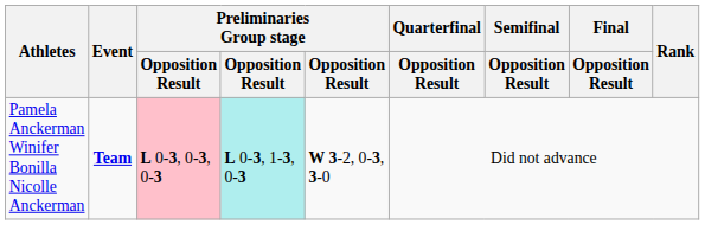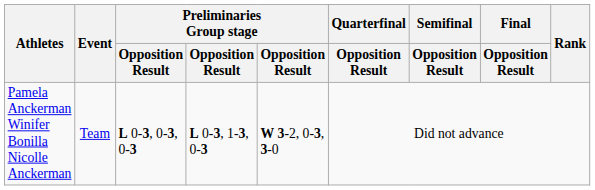Pamela Anckerman Winifer Bonilla Nicolle Anckerman | Event: bold -> normal
Pamela Anckerman Winifer Bonilla Nicolle Anckerman | column 3: pink background -> no background
Pamela Anckerman Winifer Bonilla Nicolle Anckerman | column 4: paleturquoise background -> no background
